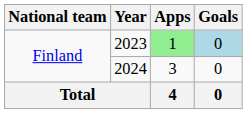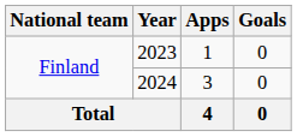2023 | Apps: lightgreen background -> no background
2023 | Goals: lightblue background -> no background
